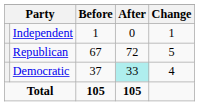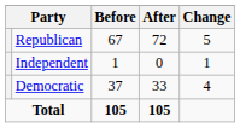rows swapped: Republican <-> Independent
Democratic | After: paleturquoise background -> no background
